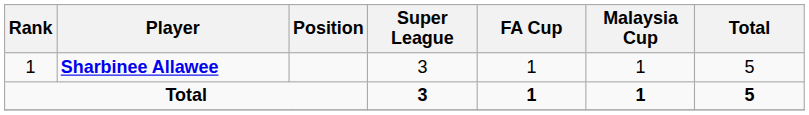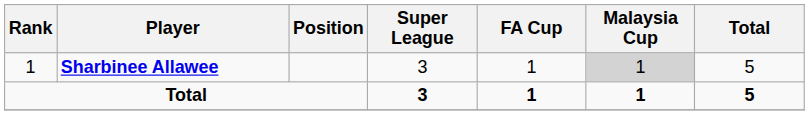row 2 | Malaysia Cup: no background -> lightgrey background
